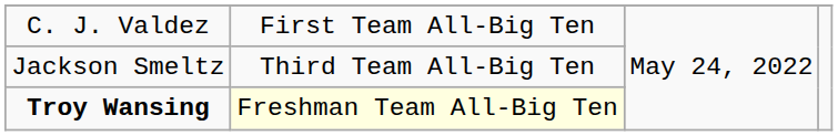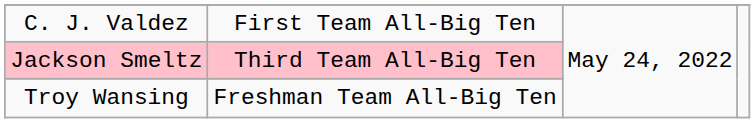row 2 | column 1: no background -> pink background
row 2 | column 2: no background -> pink background
row 3 | column 1: bold -> normal
row 3 | column 2: lightyellow background -> no background
